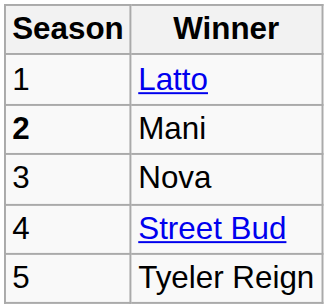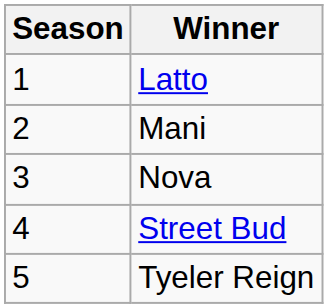Mani | Season: bold -> normal
